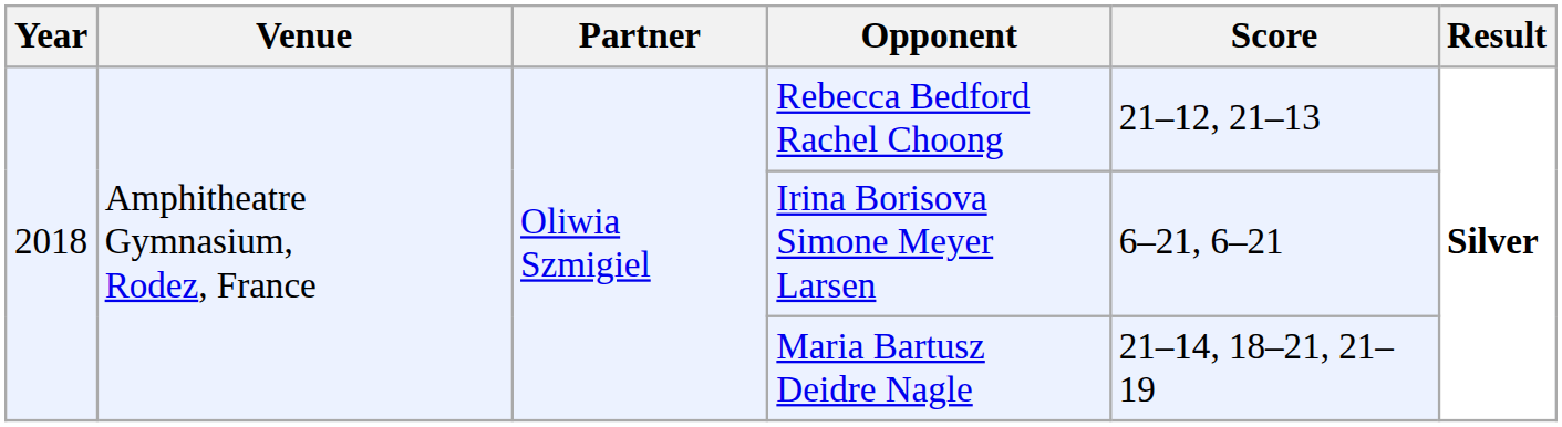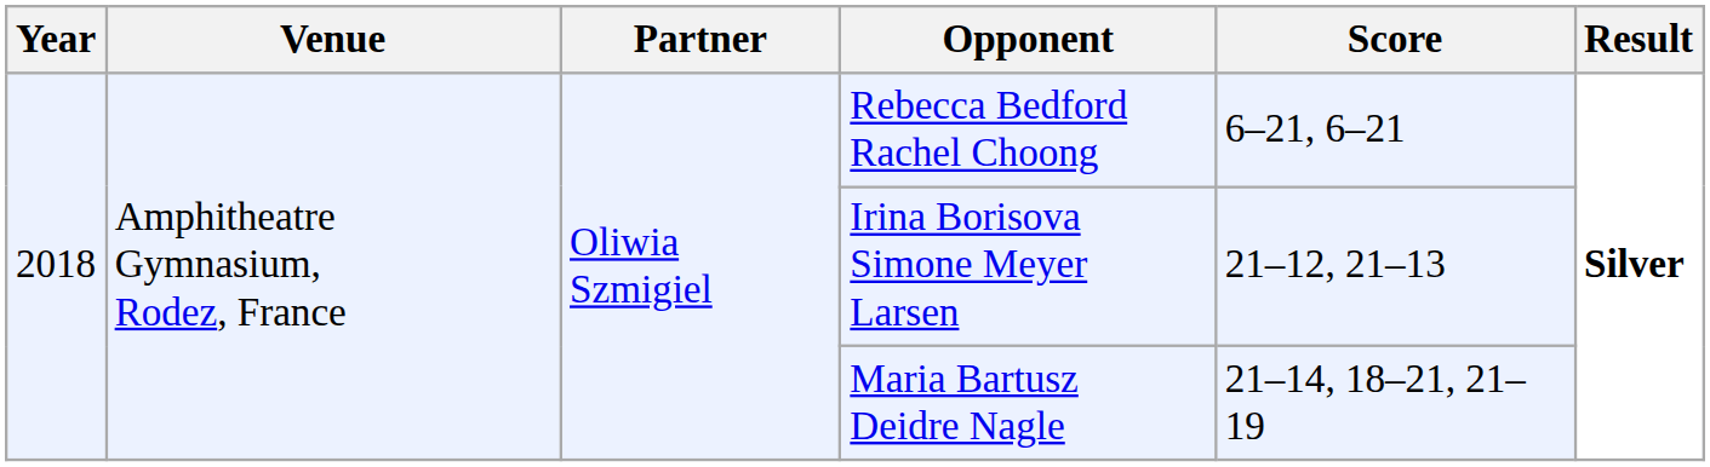Rebecca Bedford Rachel Choong | Score: 21–12, 21–13 -> 6–21, 6–21
Irina Borisova Simone Meyer Larsen | Score: 6–21, 6–21 -> 21–12, 21–13
